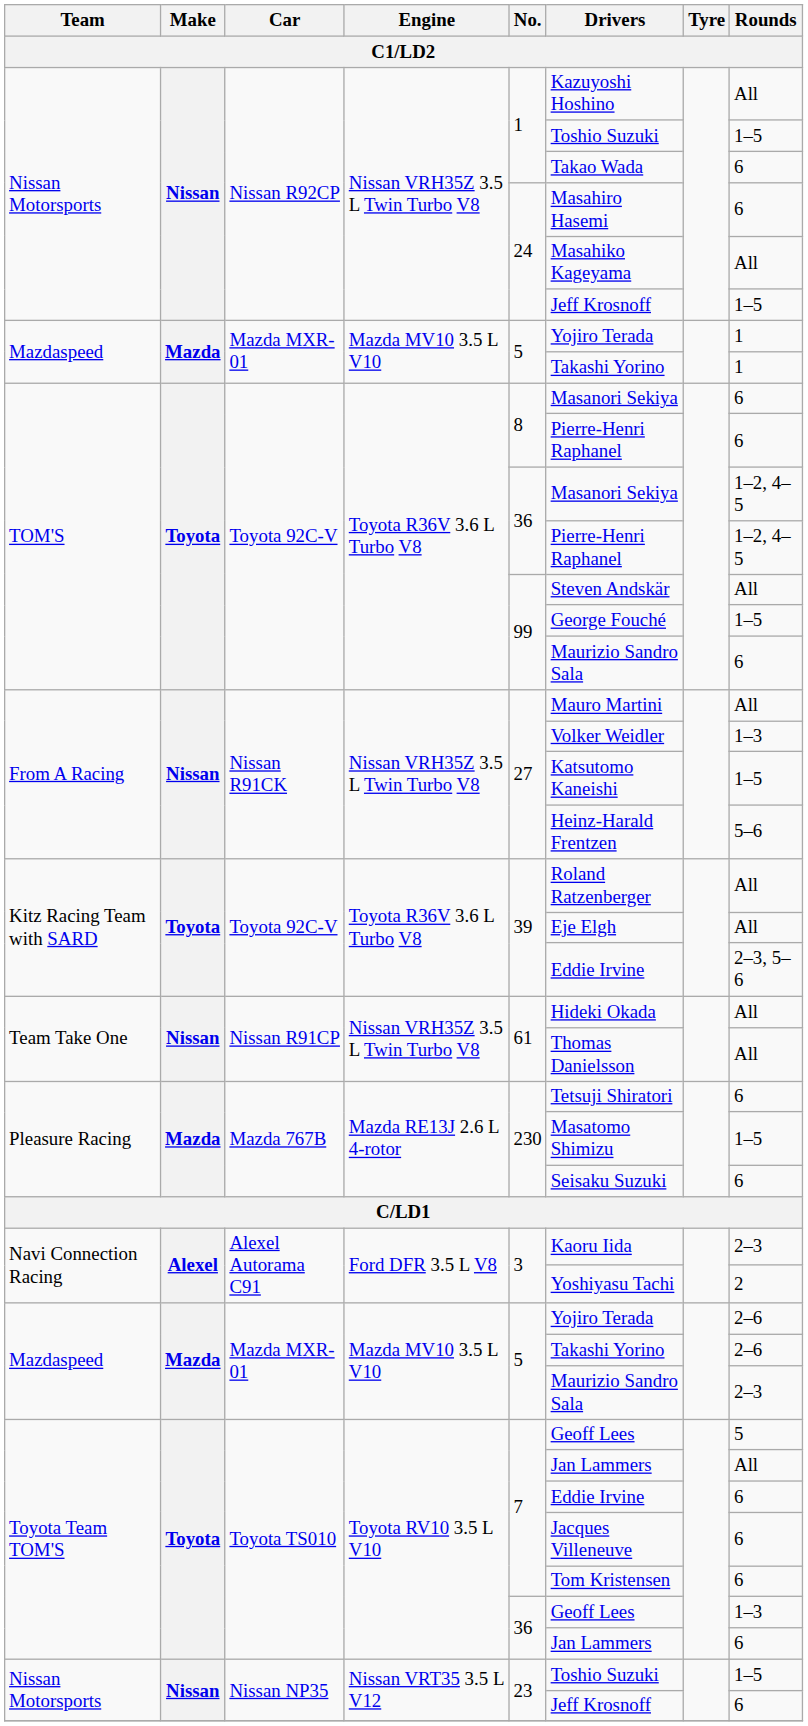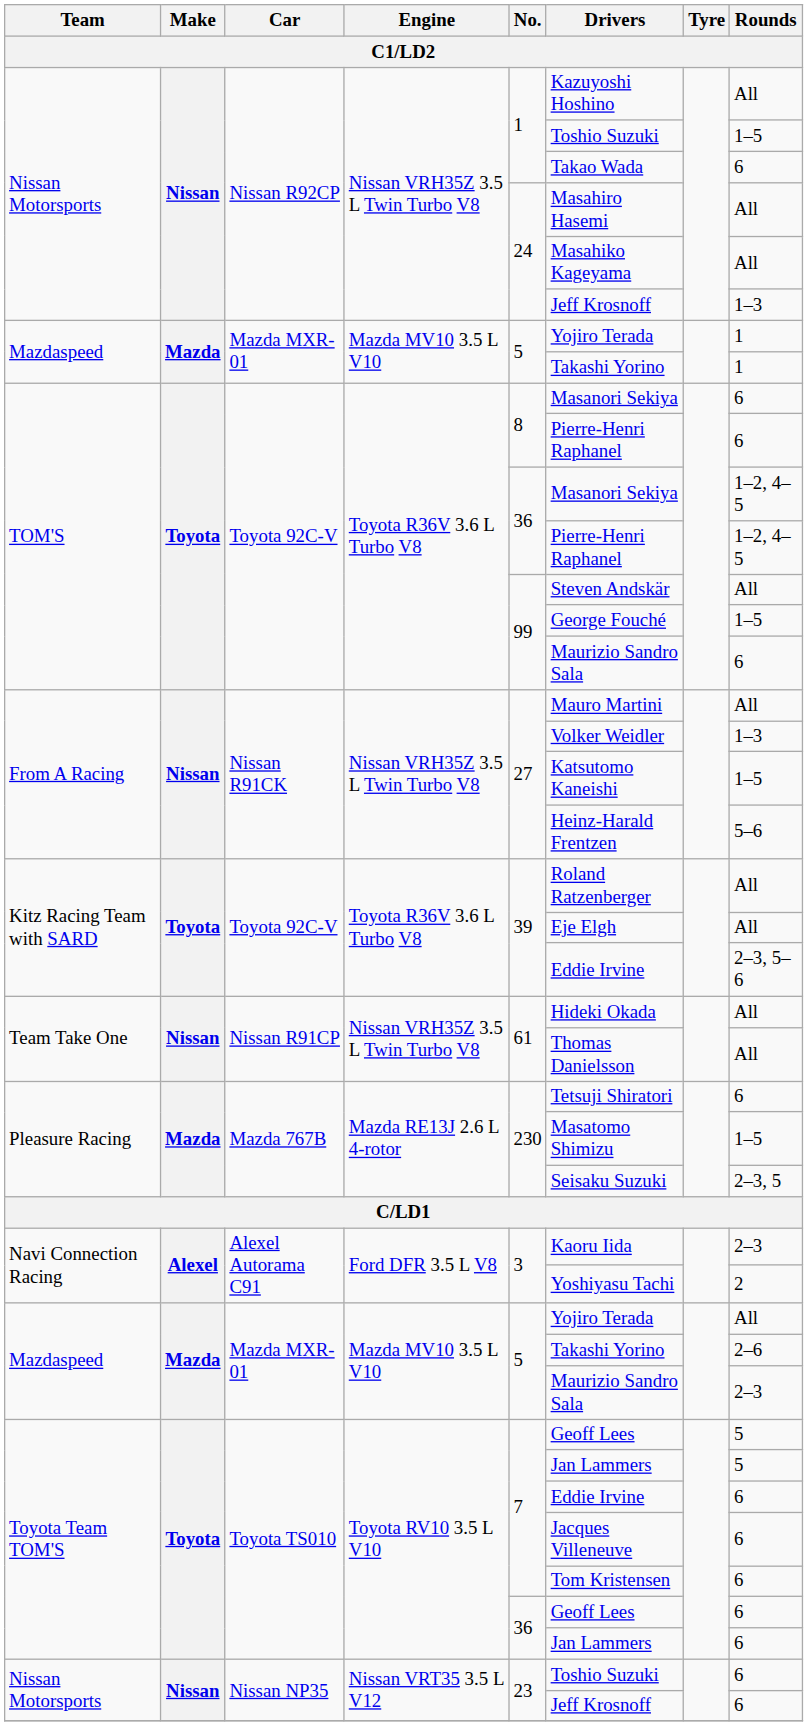row 6 | Rounds: 6 -> All
row 8 | Rounds: 1–5 -> 1–3
row 29 | Rounds: 6 -> 2–3, 5
row 33 | Rounds: 2–6 -> All
row 37 | Rounds: All -> 5
row 41 | Rounds: 1–3 -> 6
row 43 | Rounds: 1–5 -> 6
